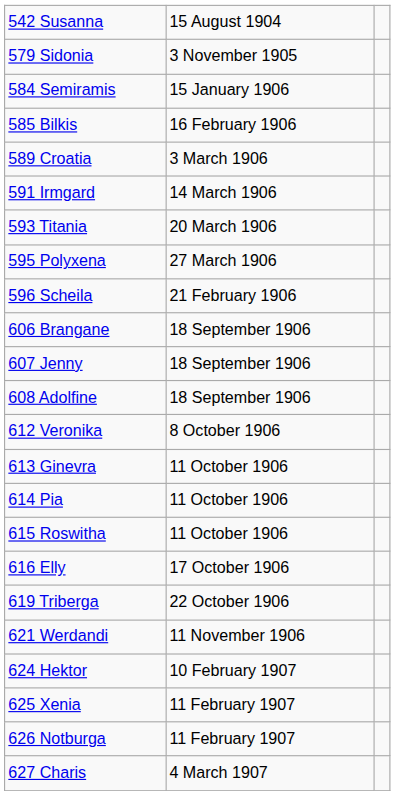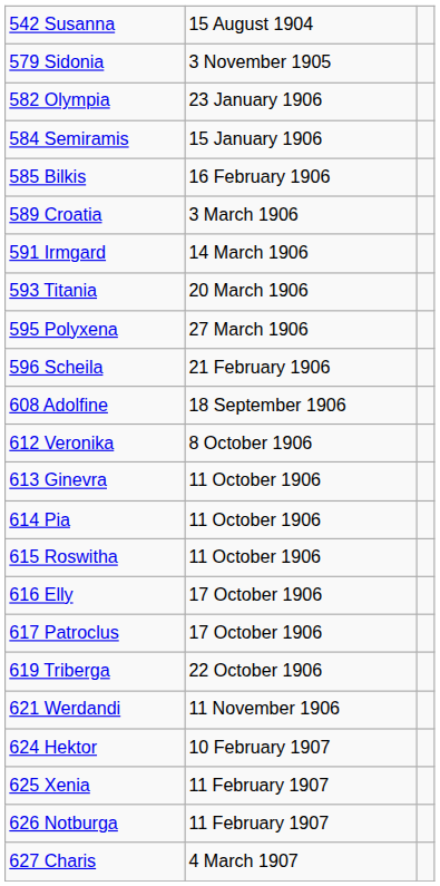+ row: 582 Olympia | 23 January 1906
- row: 606 Brangane | 18 September 1906
- row: 607 Jenny | 18 September 1906
+ row: 617 Patroclus | 17 October 1906
